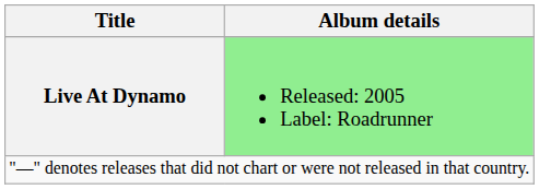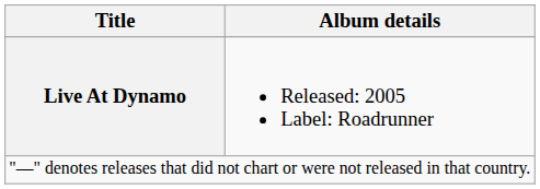Live At Dynamo | Album details: lightgreen background -> no background
